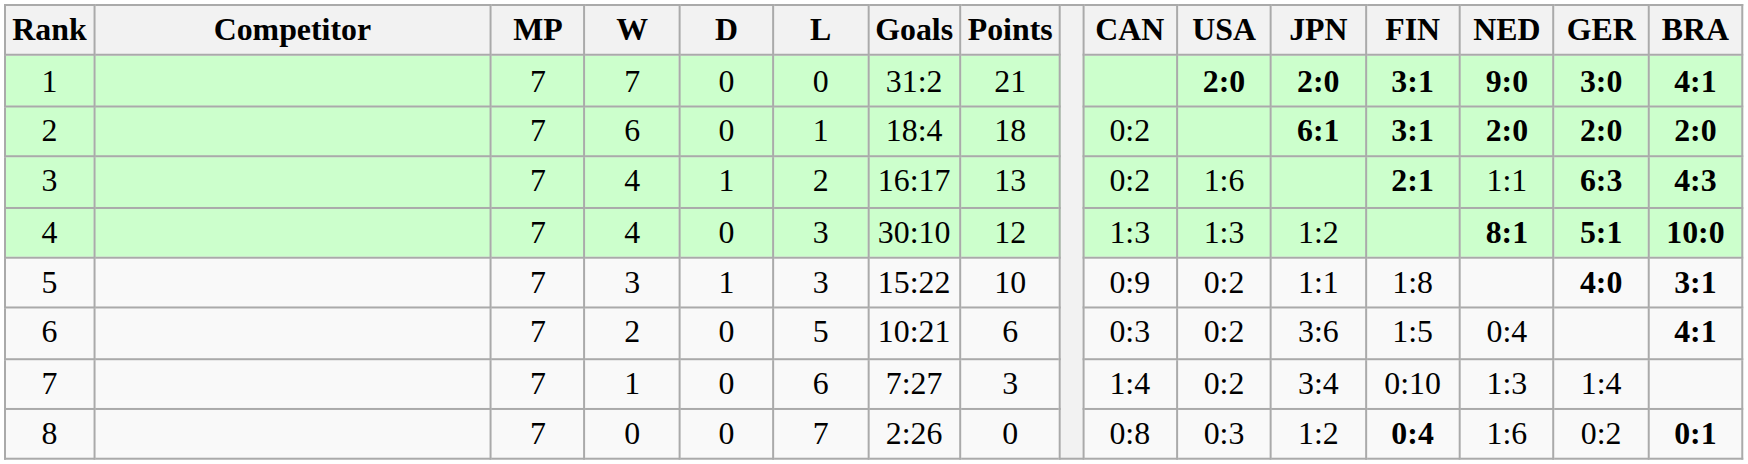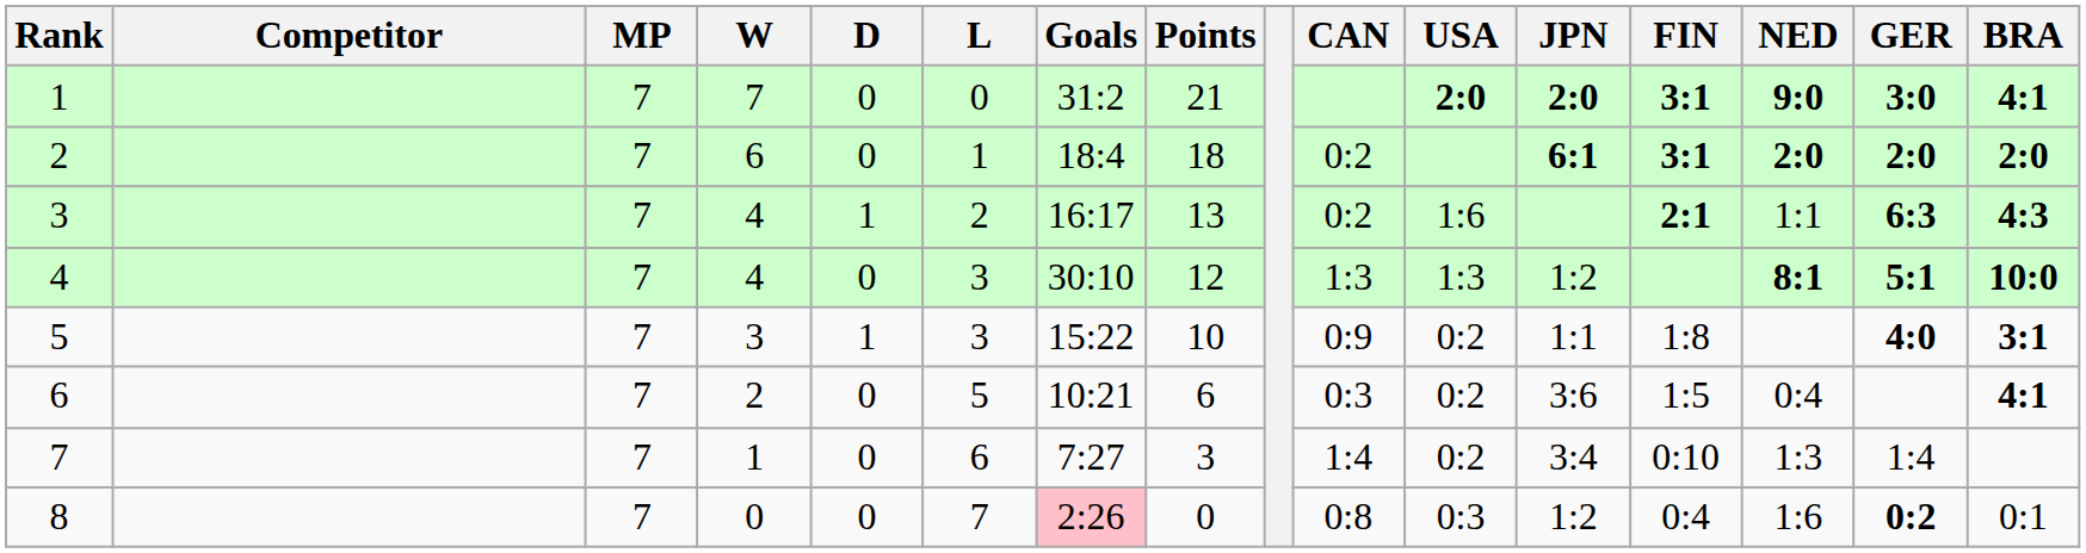8 | Goals: no background -> pink background
8 | FIN: bold -> normal
8 | GER: normal -> bold
8 | BRA: bold -> normal
